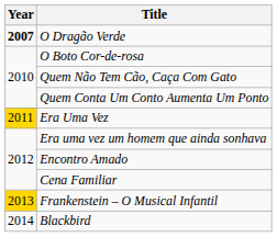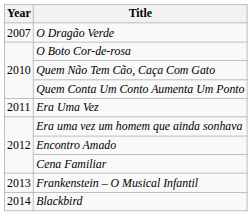O Dragão Verde | Year: bold -> normal
Era Uma Vez | Year: gold background -> no background
Frankenstein – O Musical Infantil | Year: gold background -> no background
